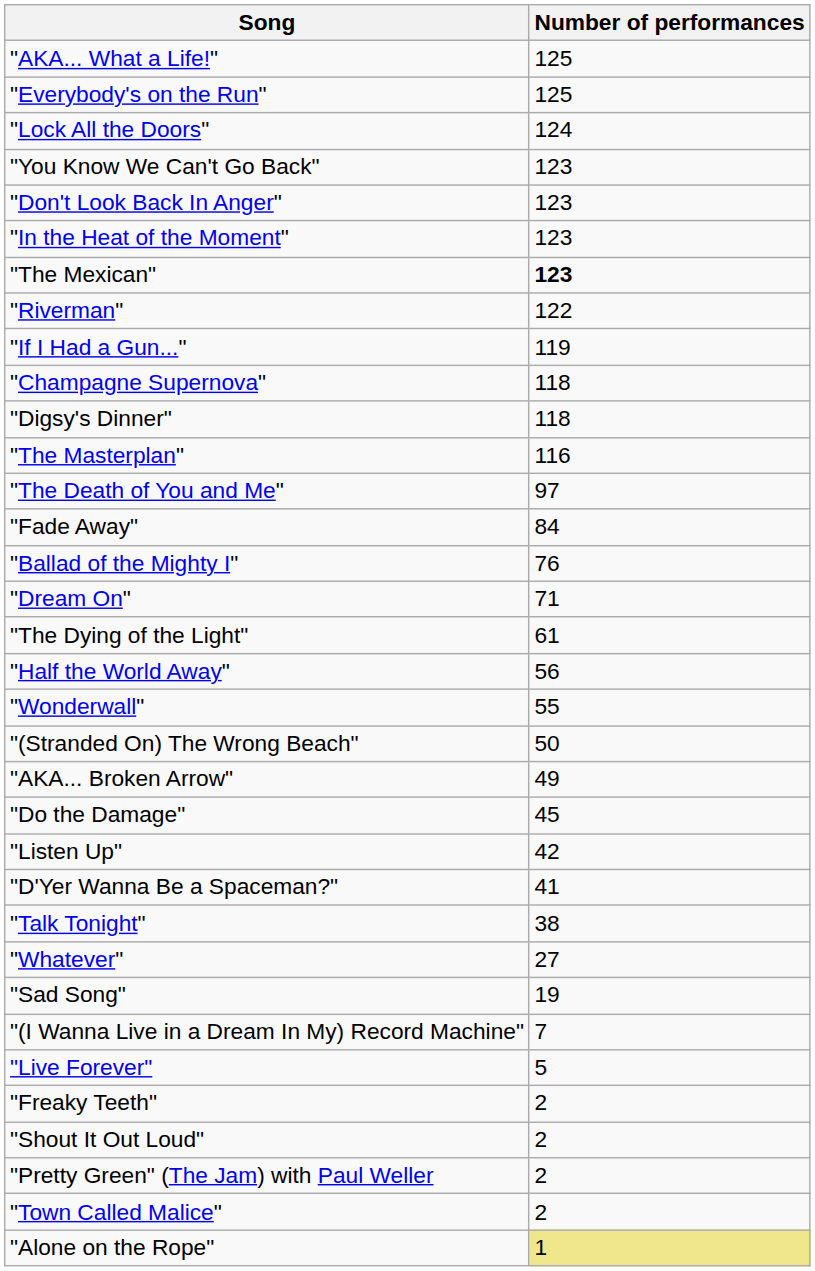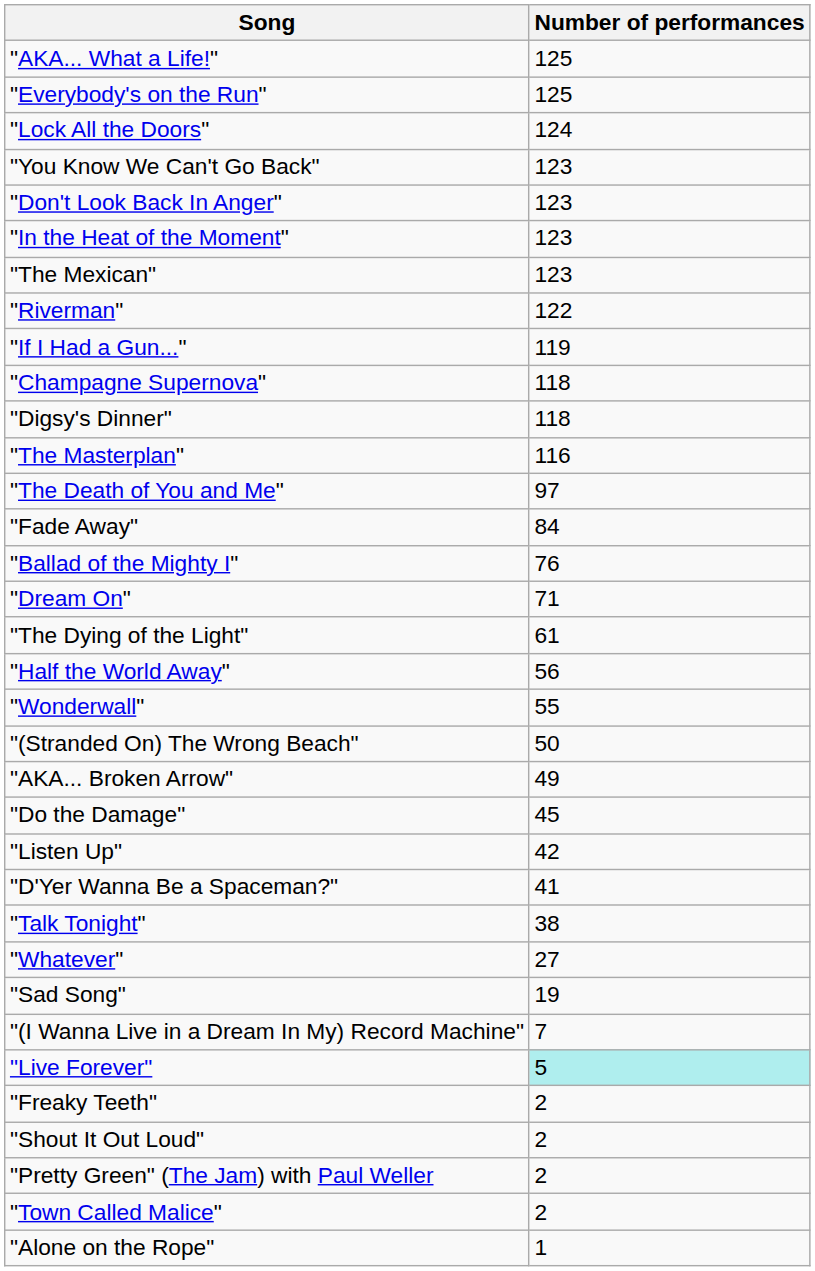"The Mexican" | Number of performances: bold -> normal
"Live Forever" | Number of performances: no background -> paleturquoise background
"Alone on the Rope" | Number of performances: khaki background -> no background
